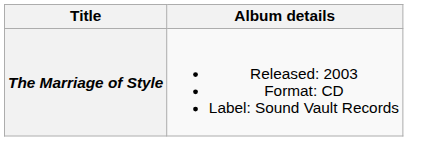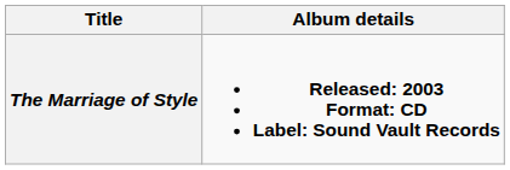The Marriage of Style | Album details: normal -> bold
